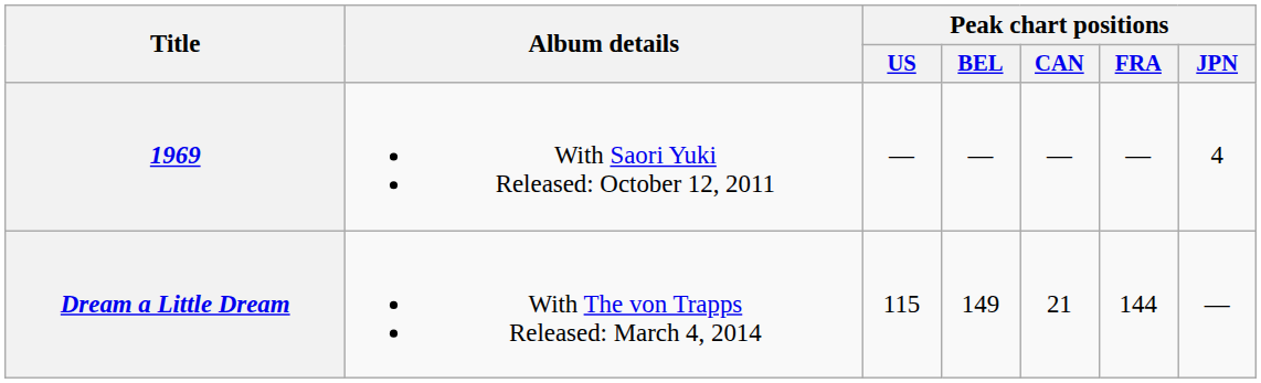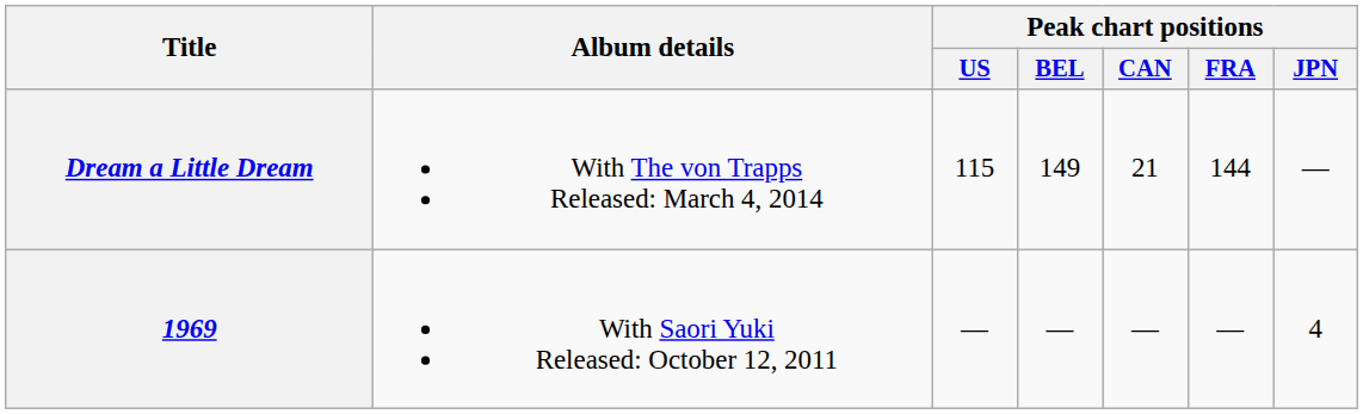rows swapped: 1969 <-> Dream a Little Dream
